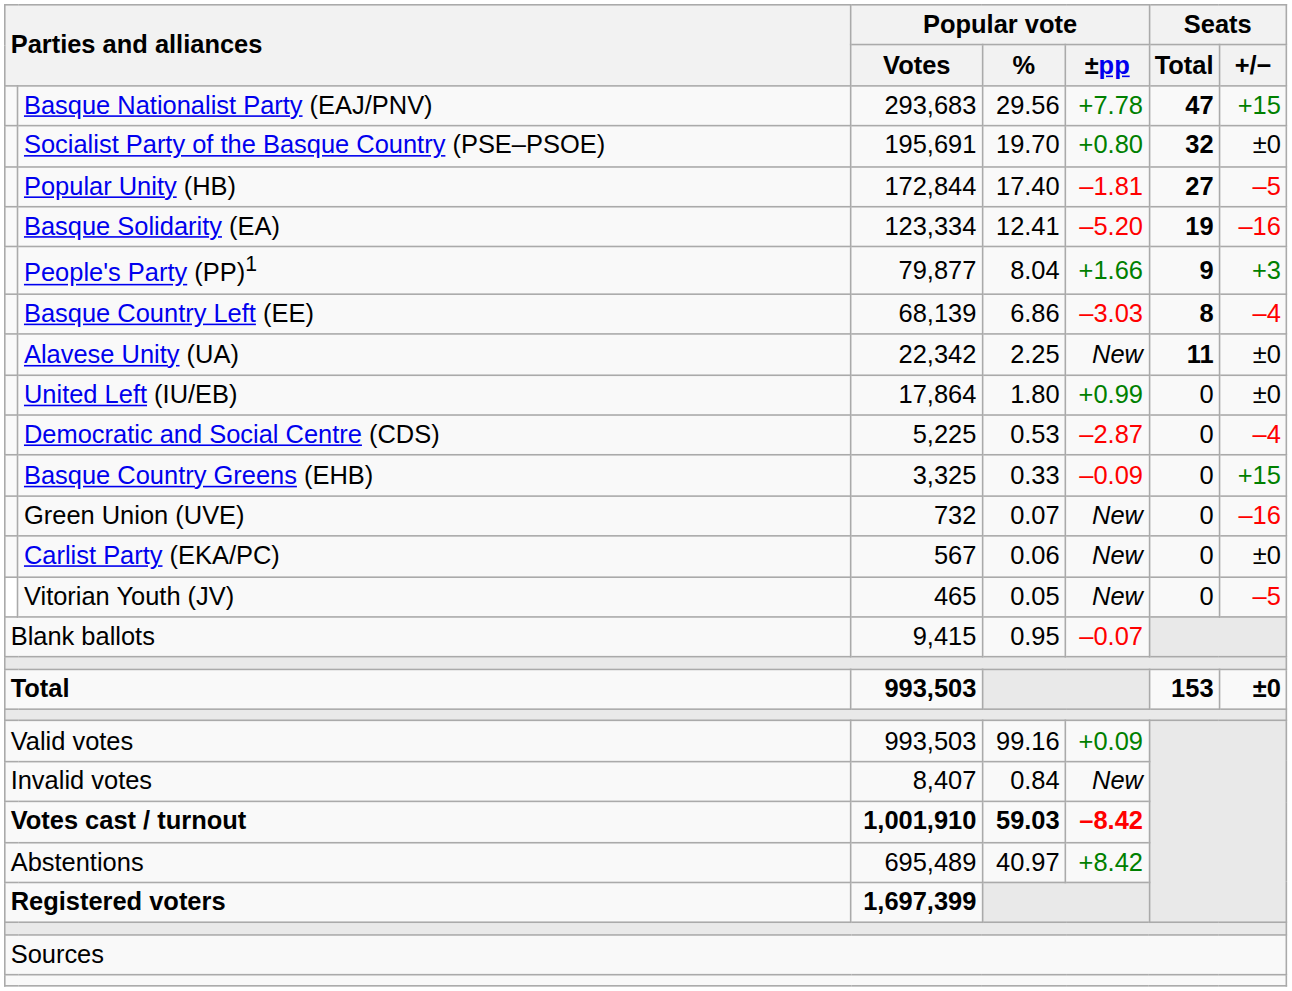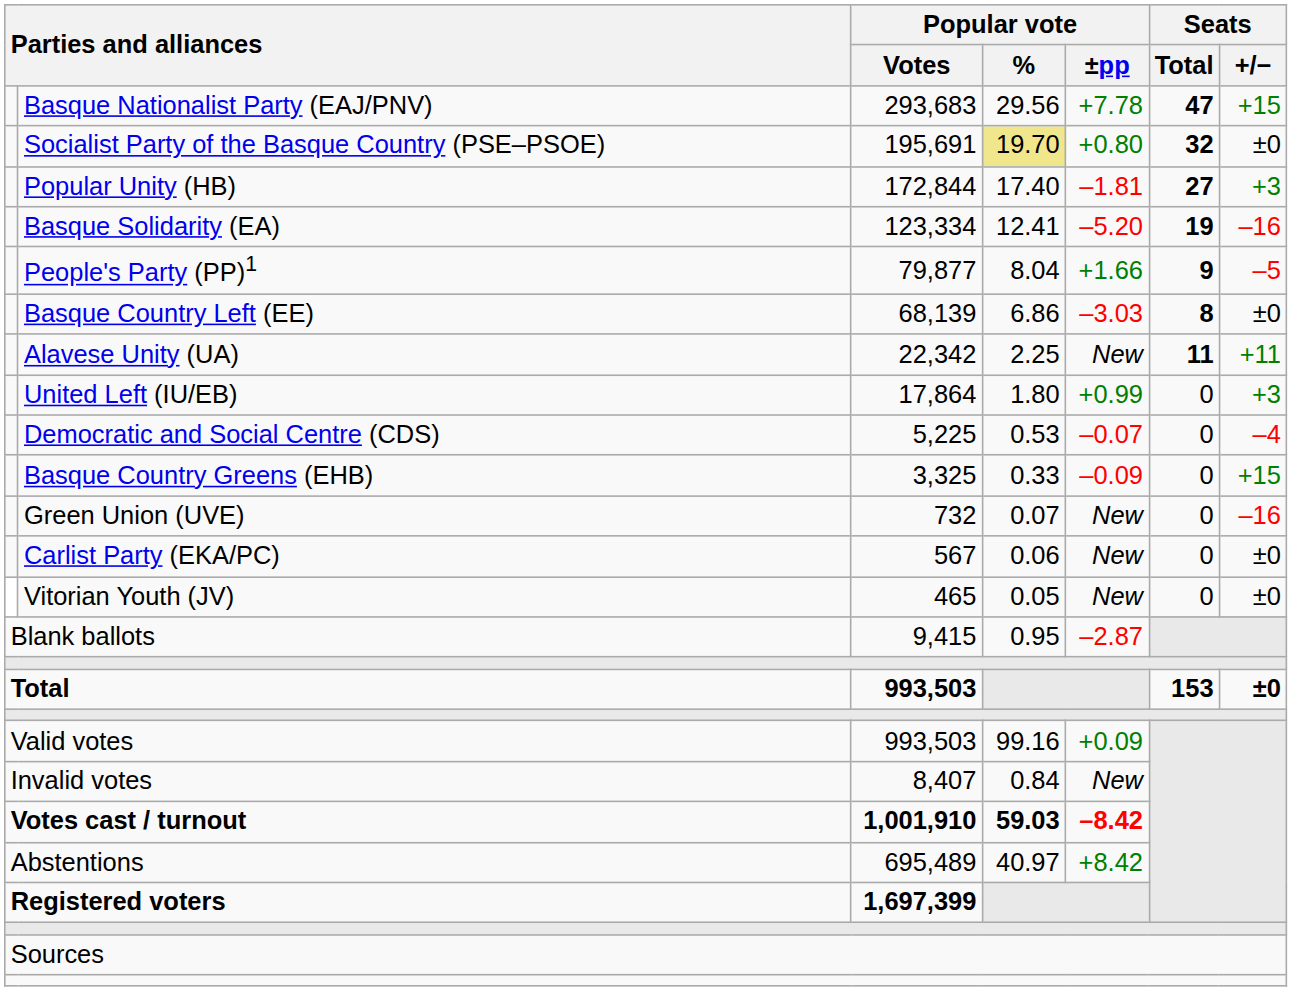Socialist Party of the Basque Country (PSE–PSOE) | Popular vote / %: no background -> khaki background
Popular Unity (HB) | Seats / +/−: –5 -> +3
People's Party (PP)1 | Seats / +/−: +3 -> –5
Basque Country Left (EE) | Seats / +/−: –4 -> ±0
Alavese Unity (UA) | Seats / +/−: ±0 -> +11
United Left (IU/EB) | Seats / +/−: ±0 -> +3
Democratic and Social Centre (CDS) | Popular vote / ±pp: –2.87 -> –0.07
Vitorian Youth (JV) | Seats / +/−: –5 -> ±0
Blank ballots | Popular vote / ±pp: –0.07 -> –2.87
